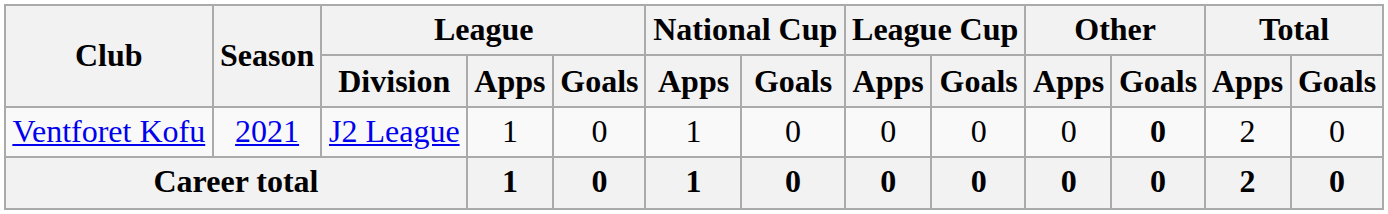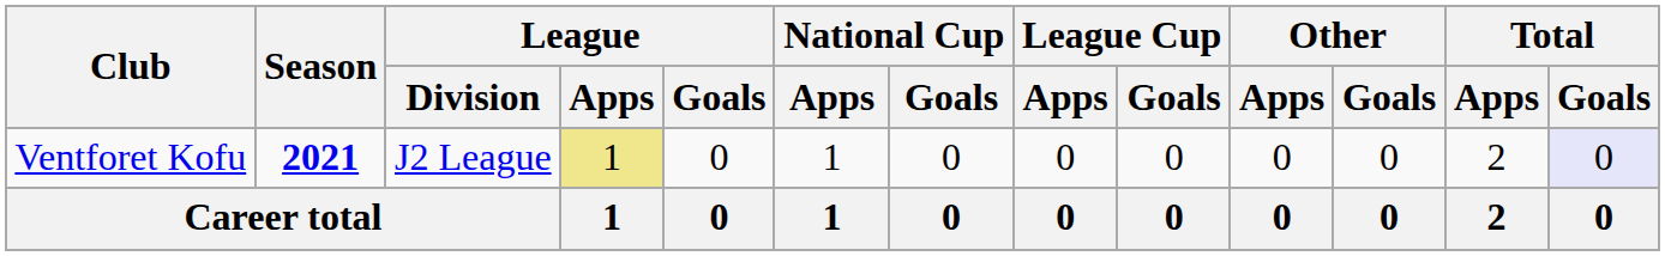Ventforet Kofu | Season: normal -> bold
Ventforet Kofu | League / Apps: no background -> khaki background
Ventforet Kofu | Other / Goals: bold -> normal
Ventforet Kofu | Total / Goals: no background -> lavender background
